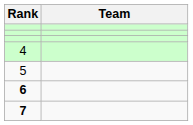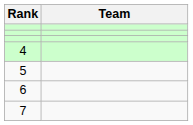row 7 | Rank: bold -> normal
row 8 | Rank: bold -> normal
